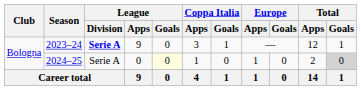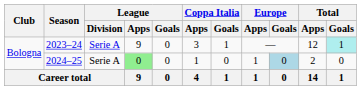2023–24 | League / Division: bold -> normal
2023–24 | Total / Goals: no background -> paleturquoise background
2024–25 | League / Apps: no background -> lightgreen background
2024–25 | League / Goals: lightyellow background -> no background
2024–25 | Europe / Goals: no background -> lightblue background
2024–25 | Total / Goals: lightgrey background -> no background
